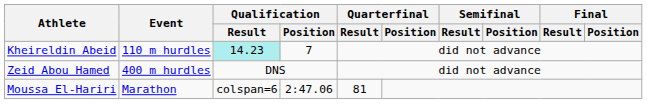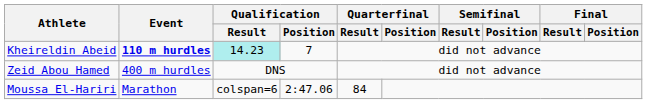Kheireldin Abeid | Event: normal -> bold
Moussa El-Hariri | Quarterfinal / Result: 81 -> 84
